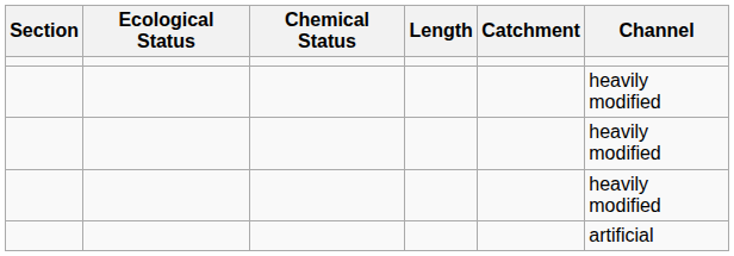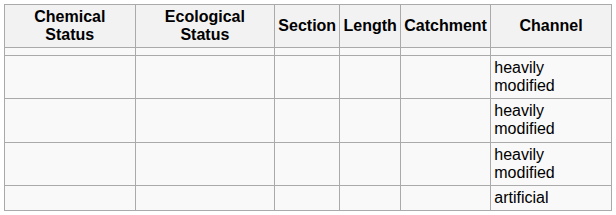columns swapped: Section <-> Chemical Status
